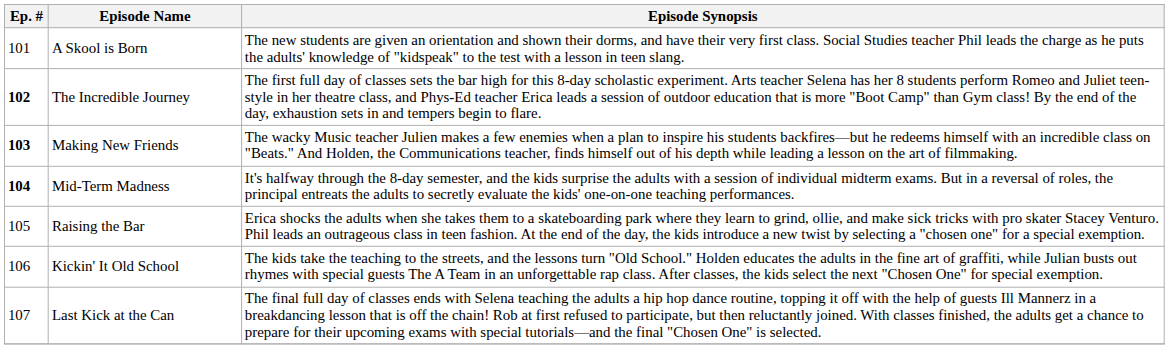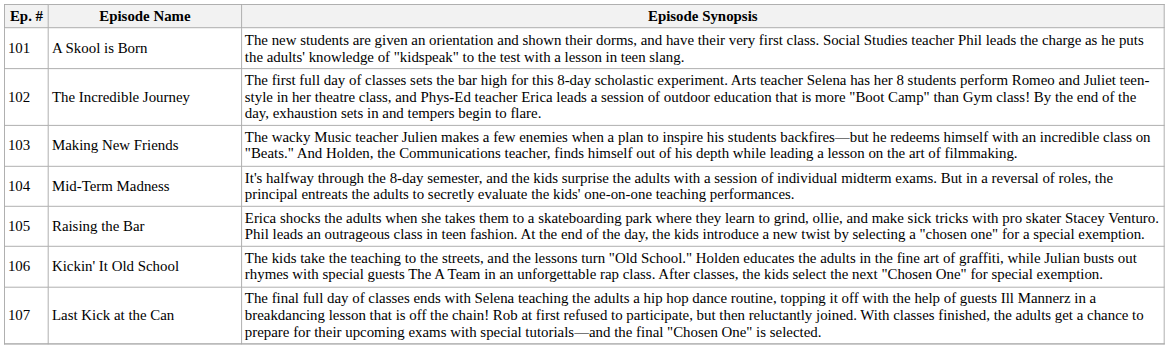The Incredible Journey | Ep. #: bold -> normal
Making New Friends | Ep. #: bold -> normal
Mid-Term Madness | Ep. #: bold -> normal
